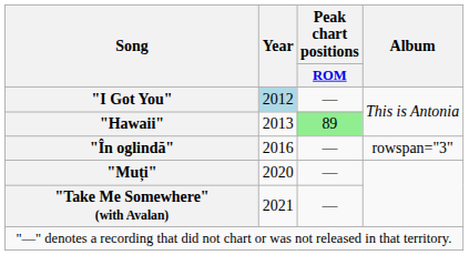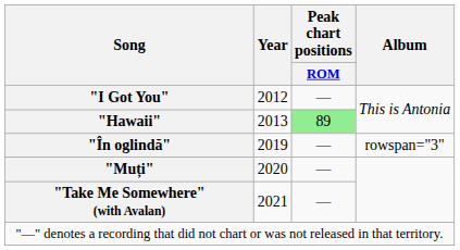"I Got You" | Year: lightblue background -> no background
"În oglindă" | Year: 2016 -> 2019
